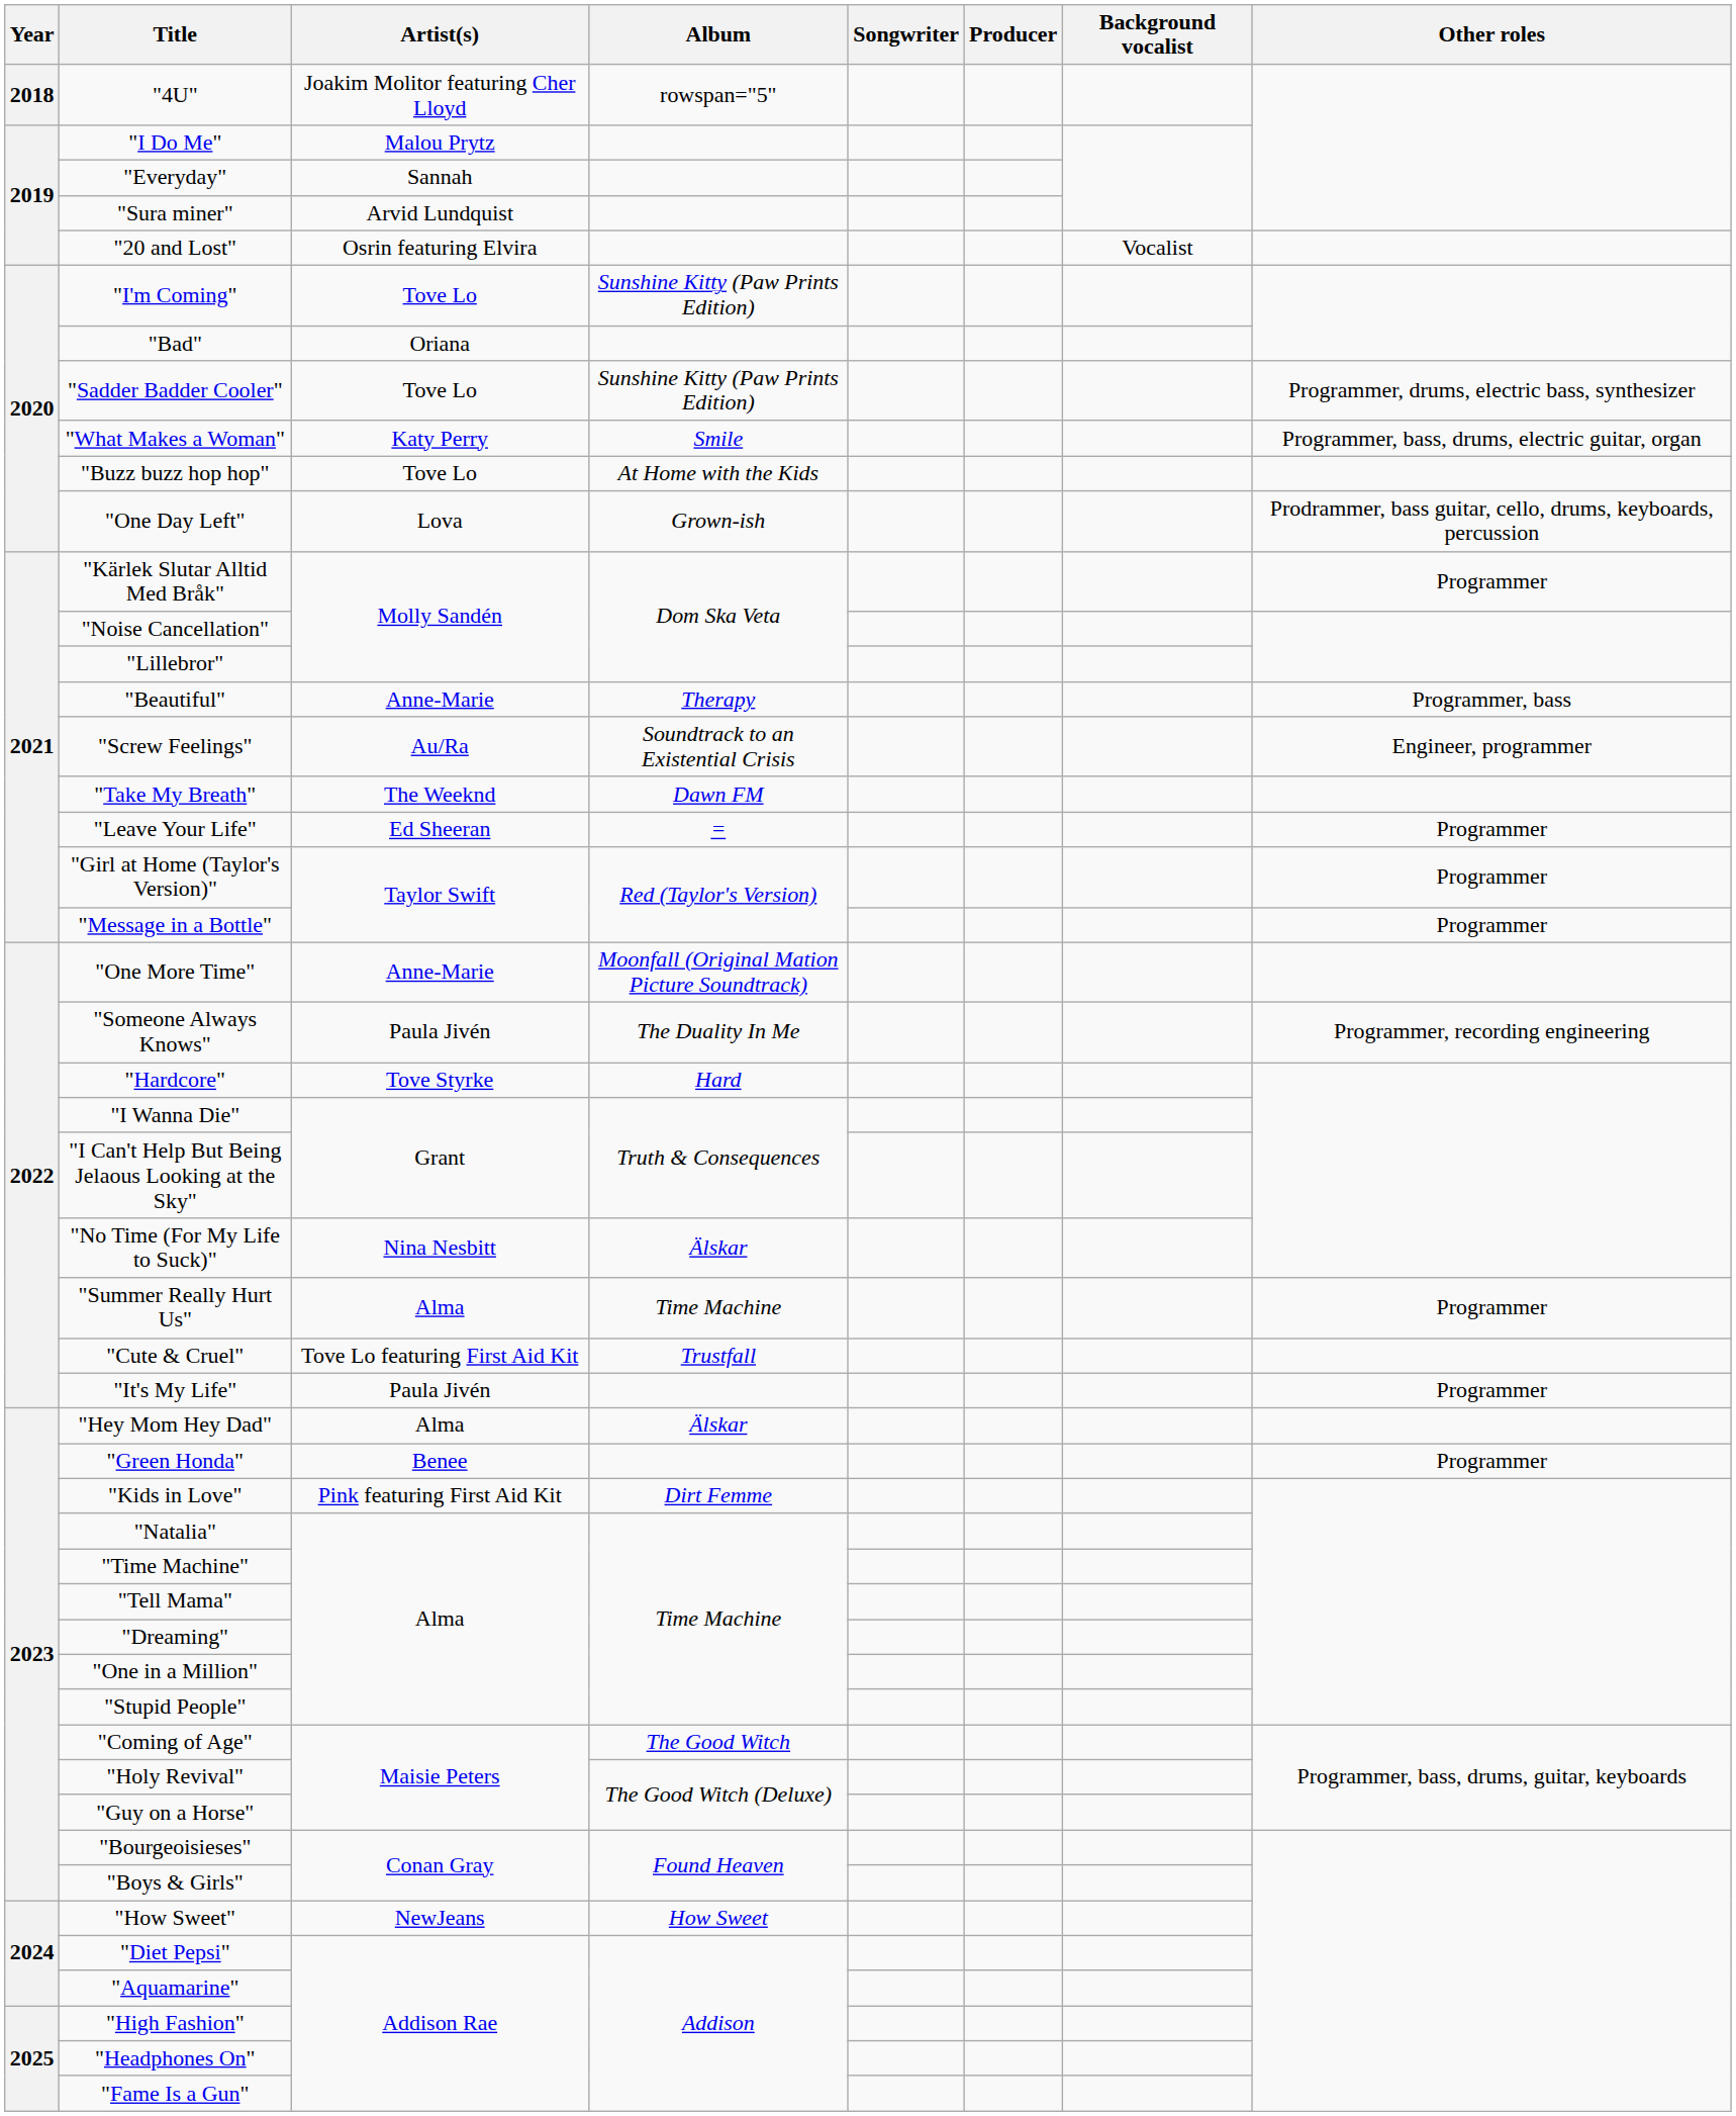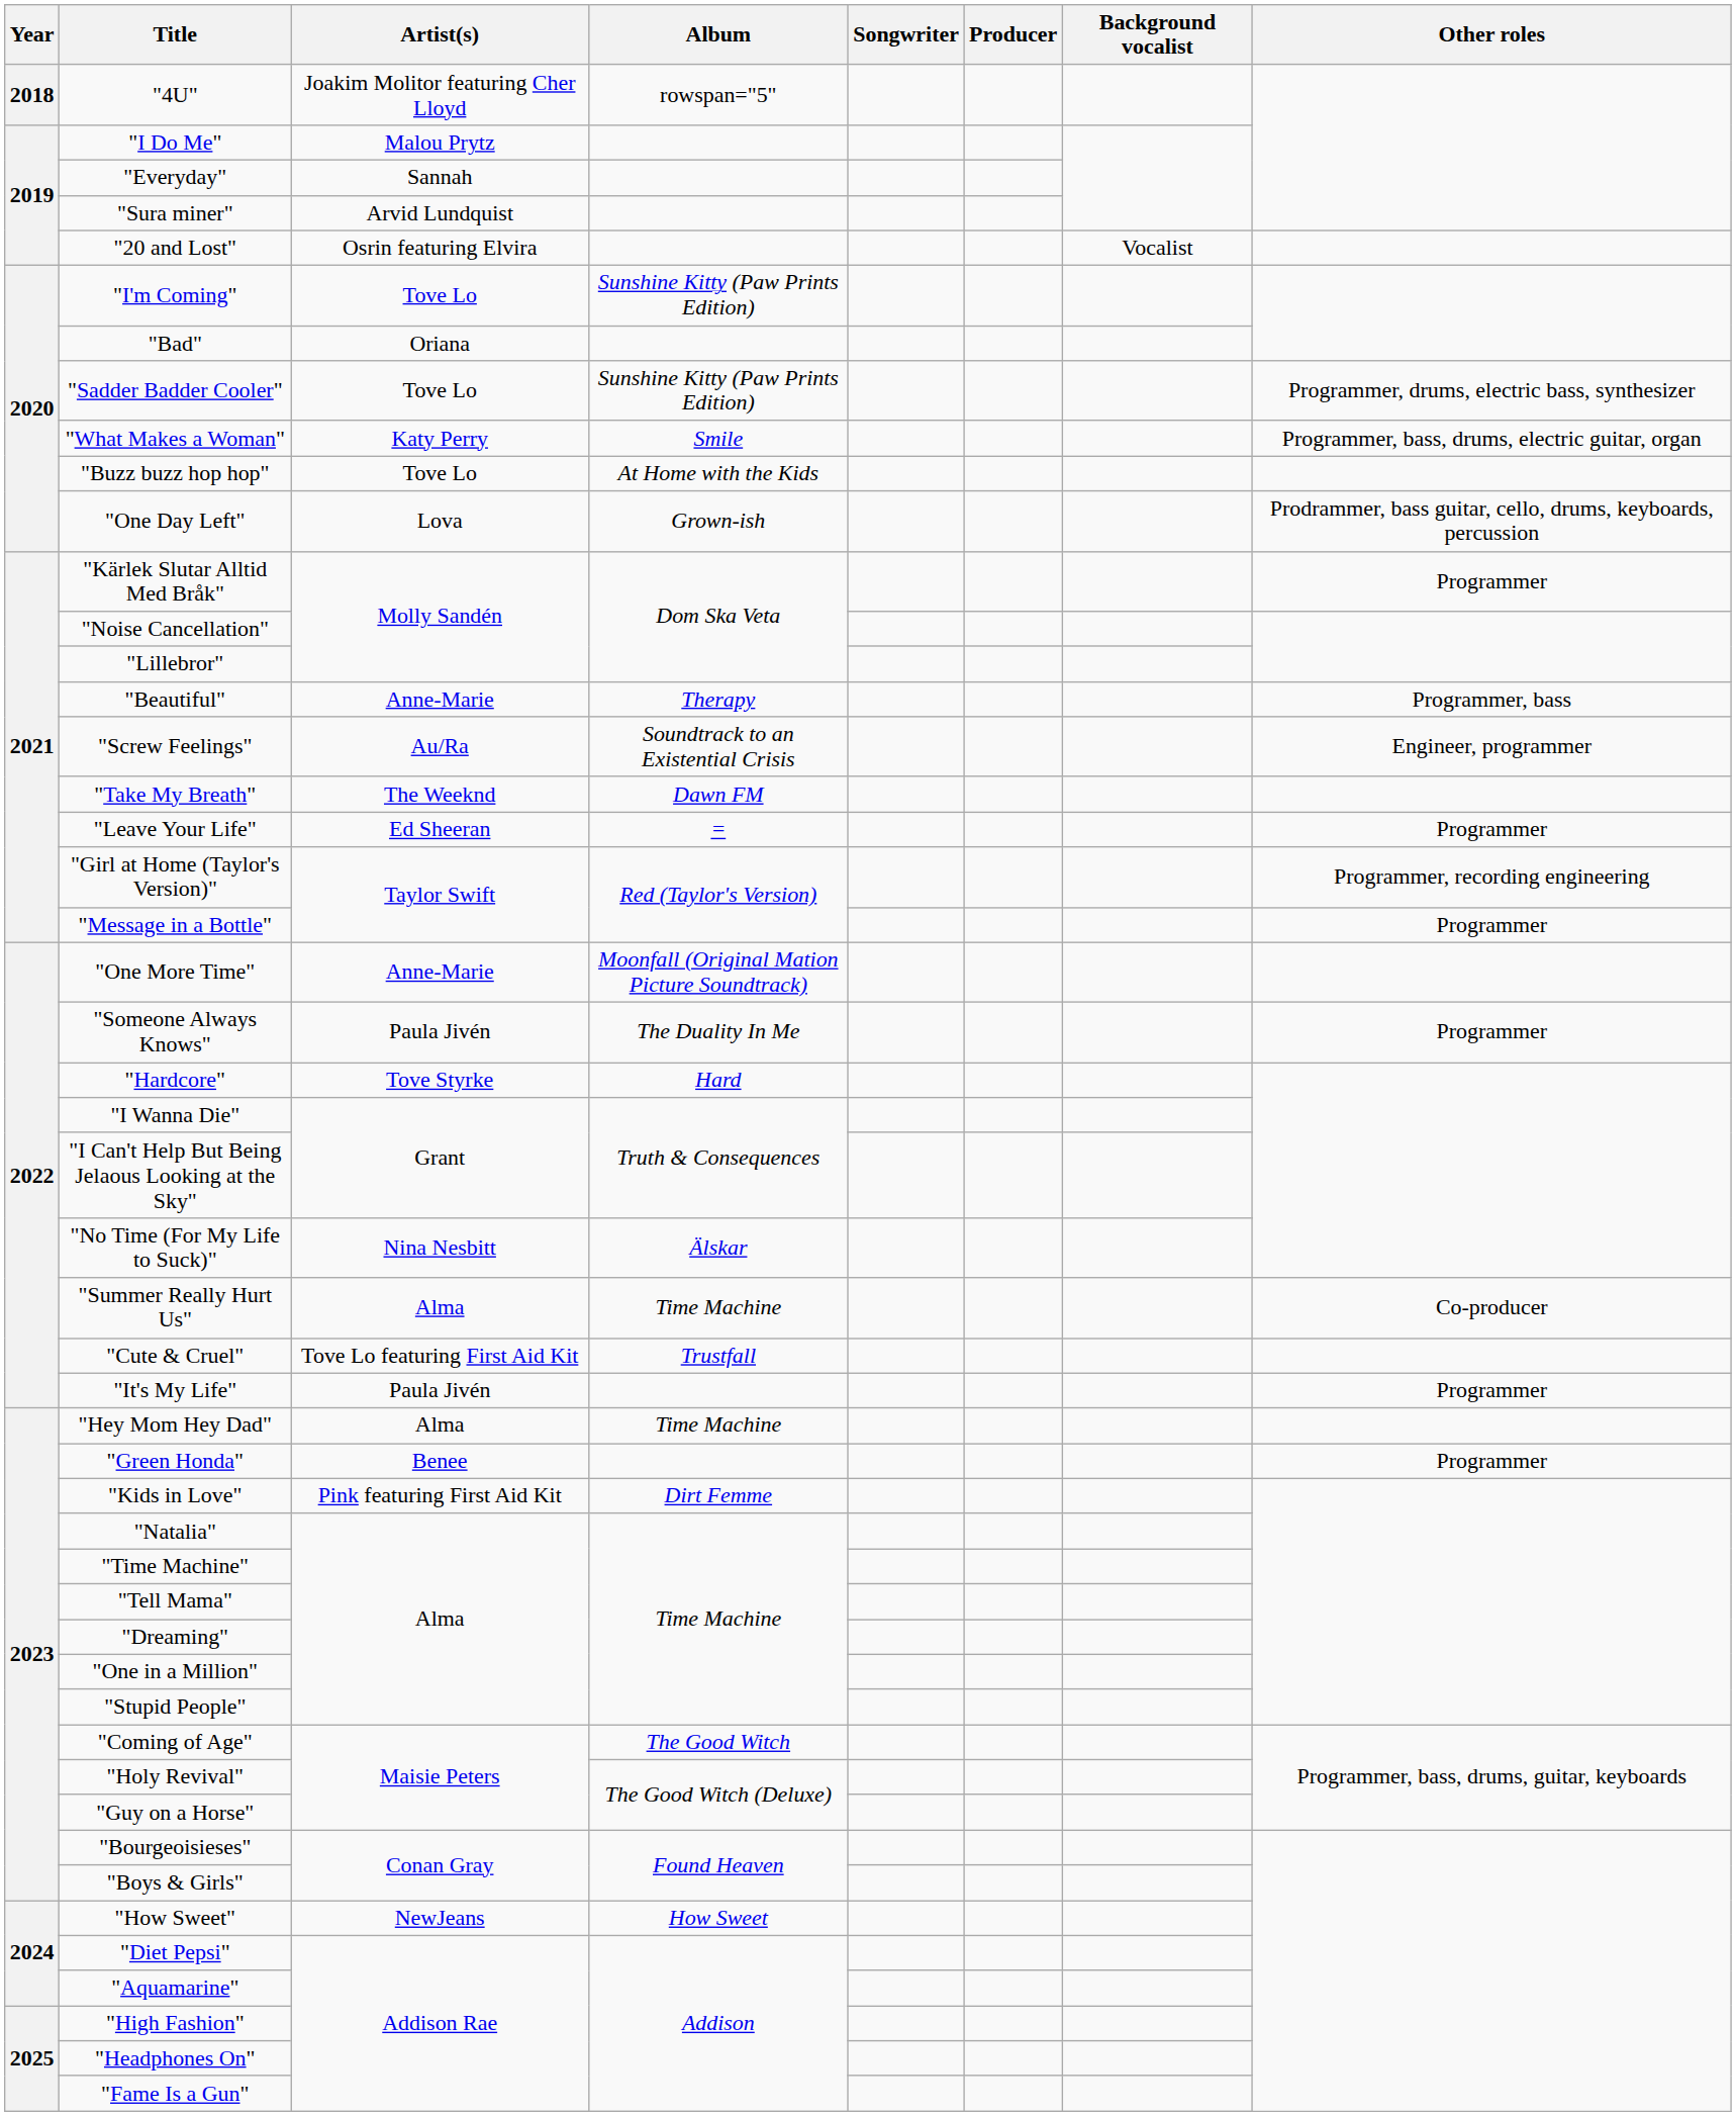"Girl at Home (Taylor's Version)" | Other roles: Programmer -> Programmer, recording engineering
"Someone Always Knows" | Other roles: Programmer, recording engineering -> Programmer
"Summer Really Hurt Us" | Other roles: Programmer -> Co-producer
"Hey Mom Hey Dad" | Album: Älskar -> Time Machine
